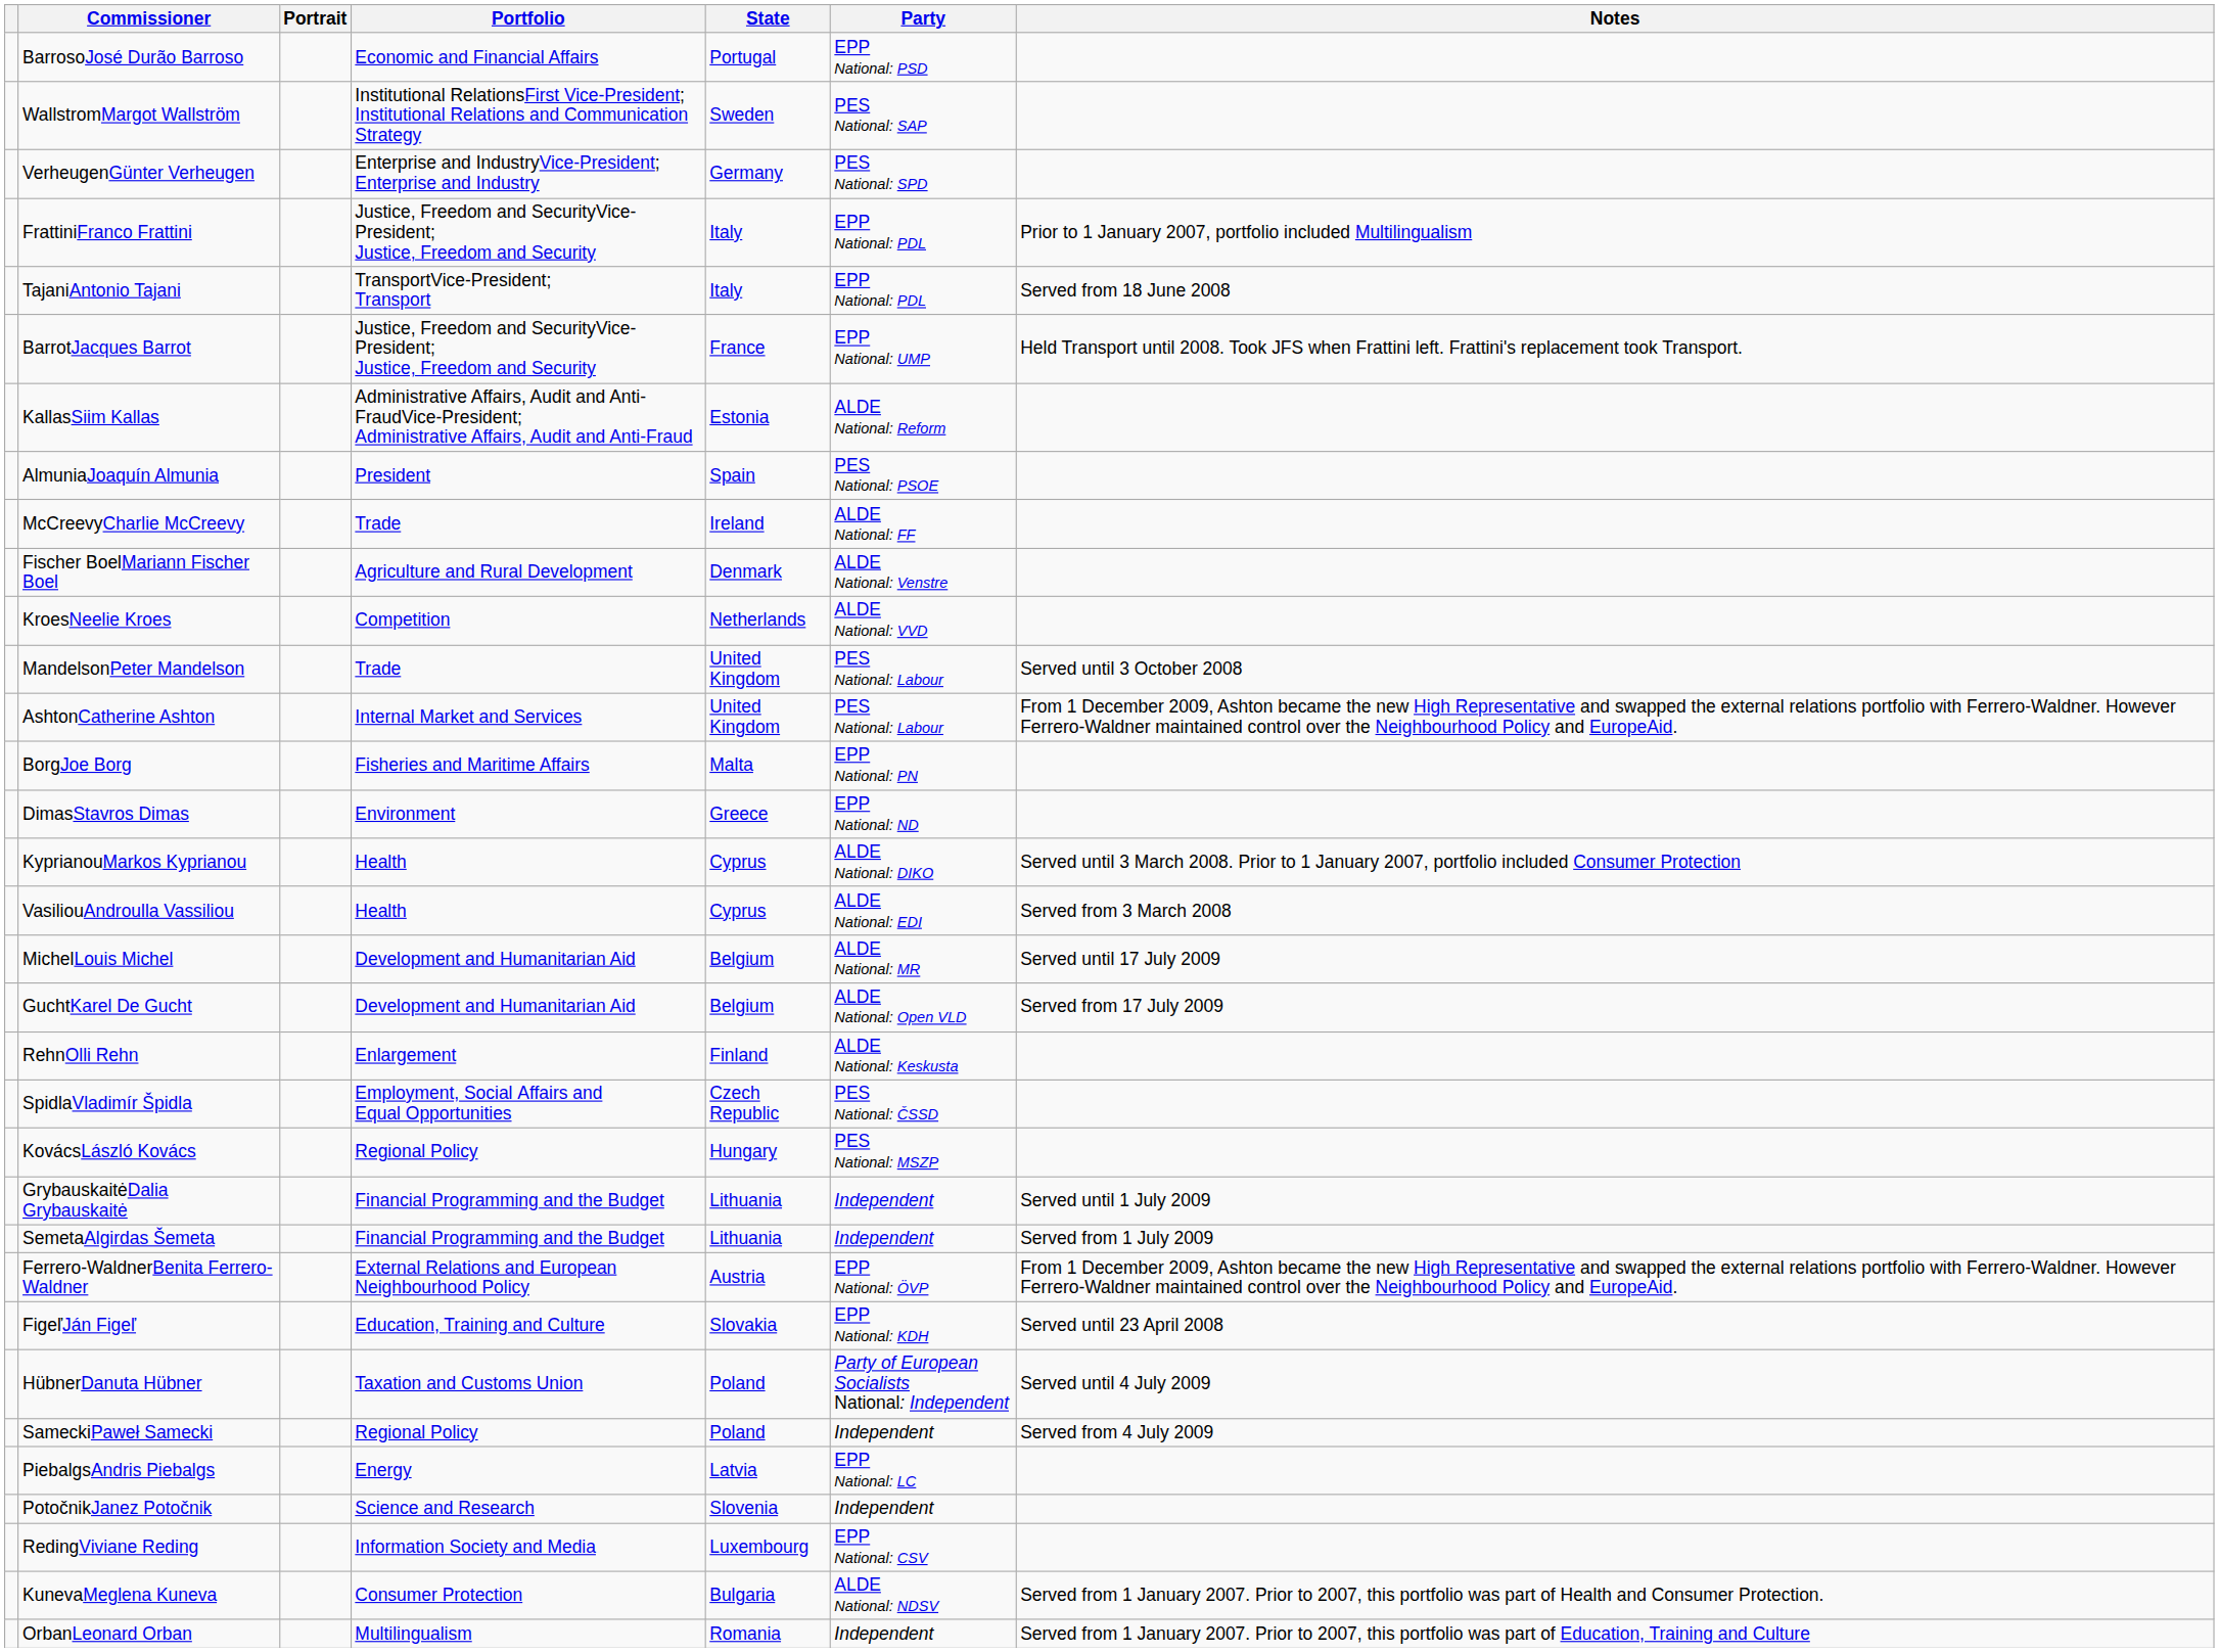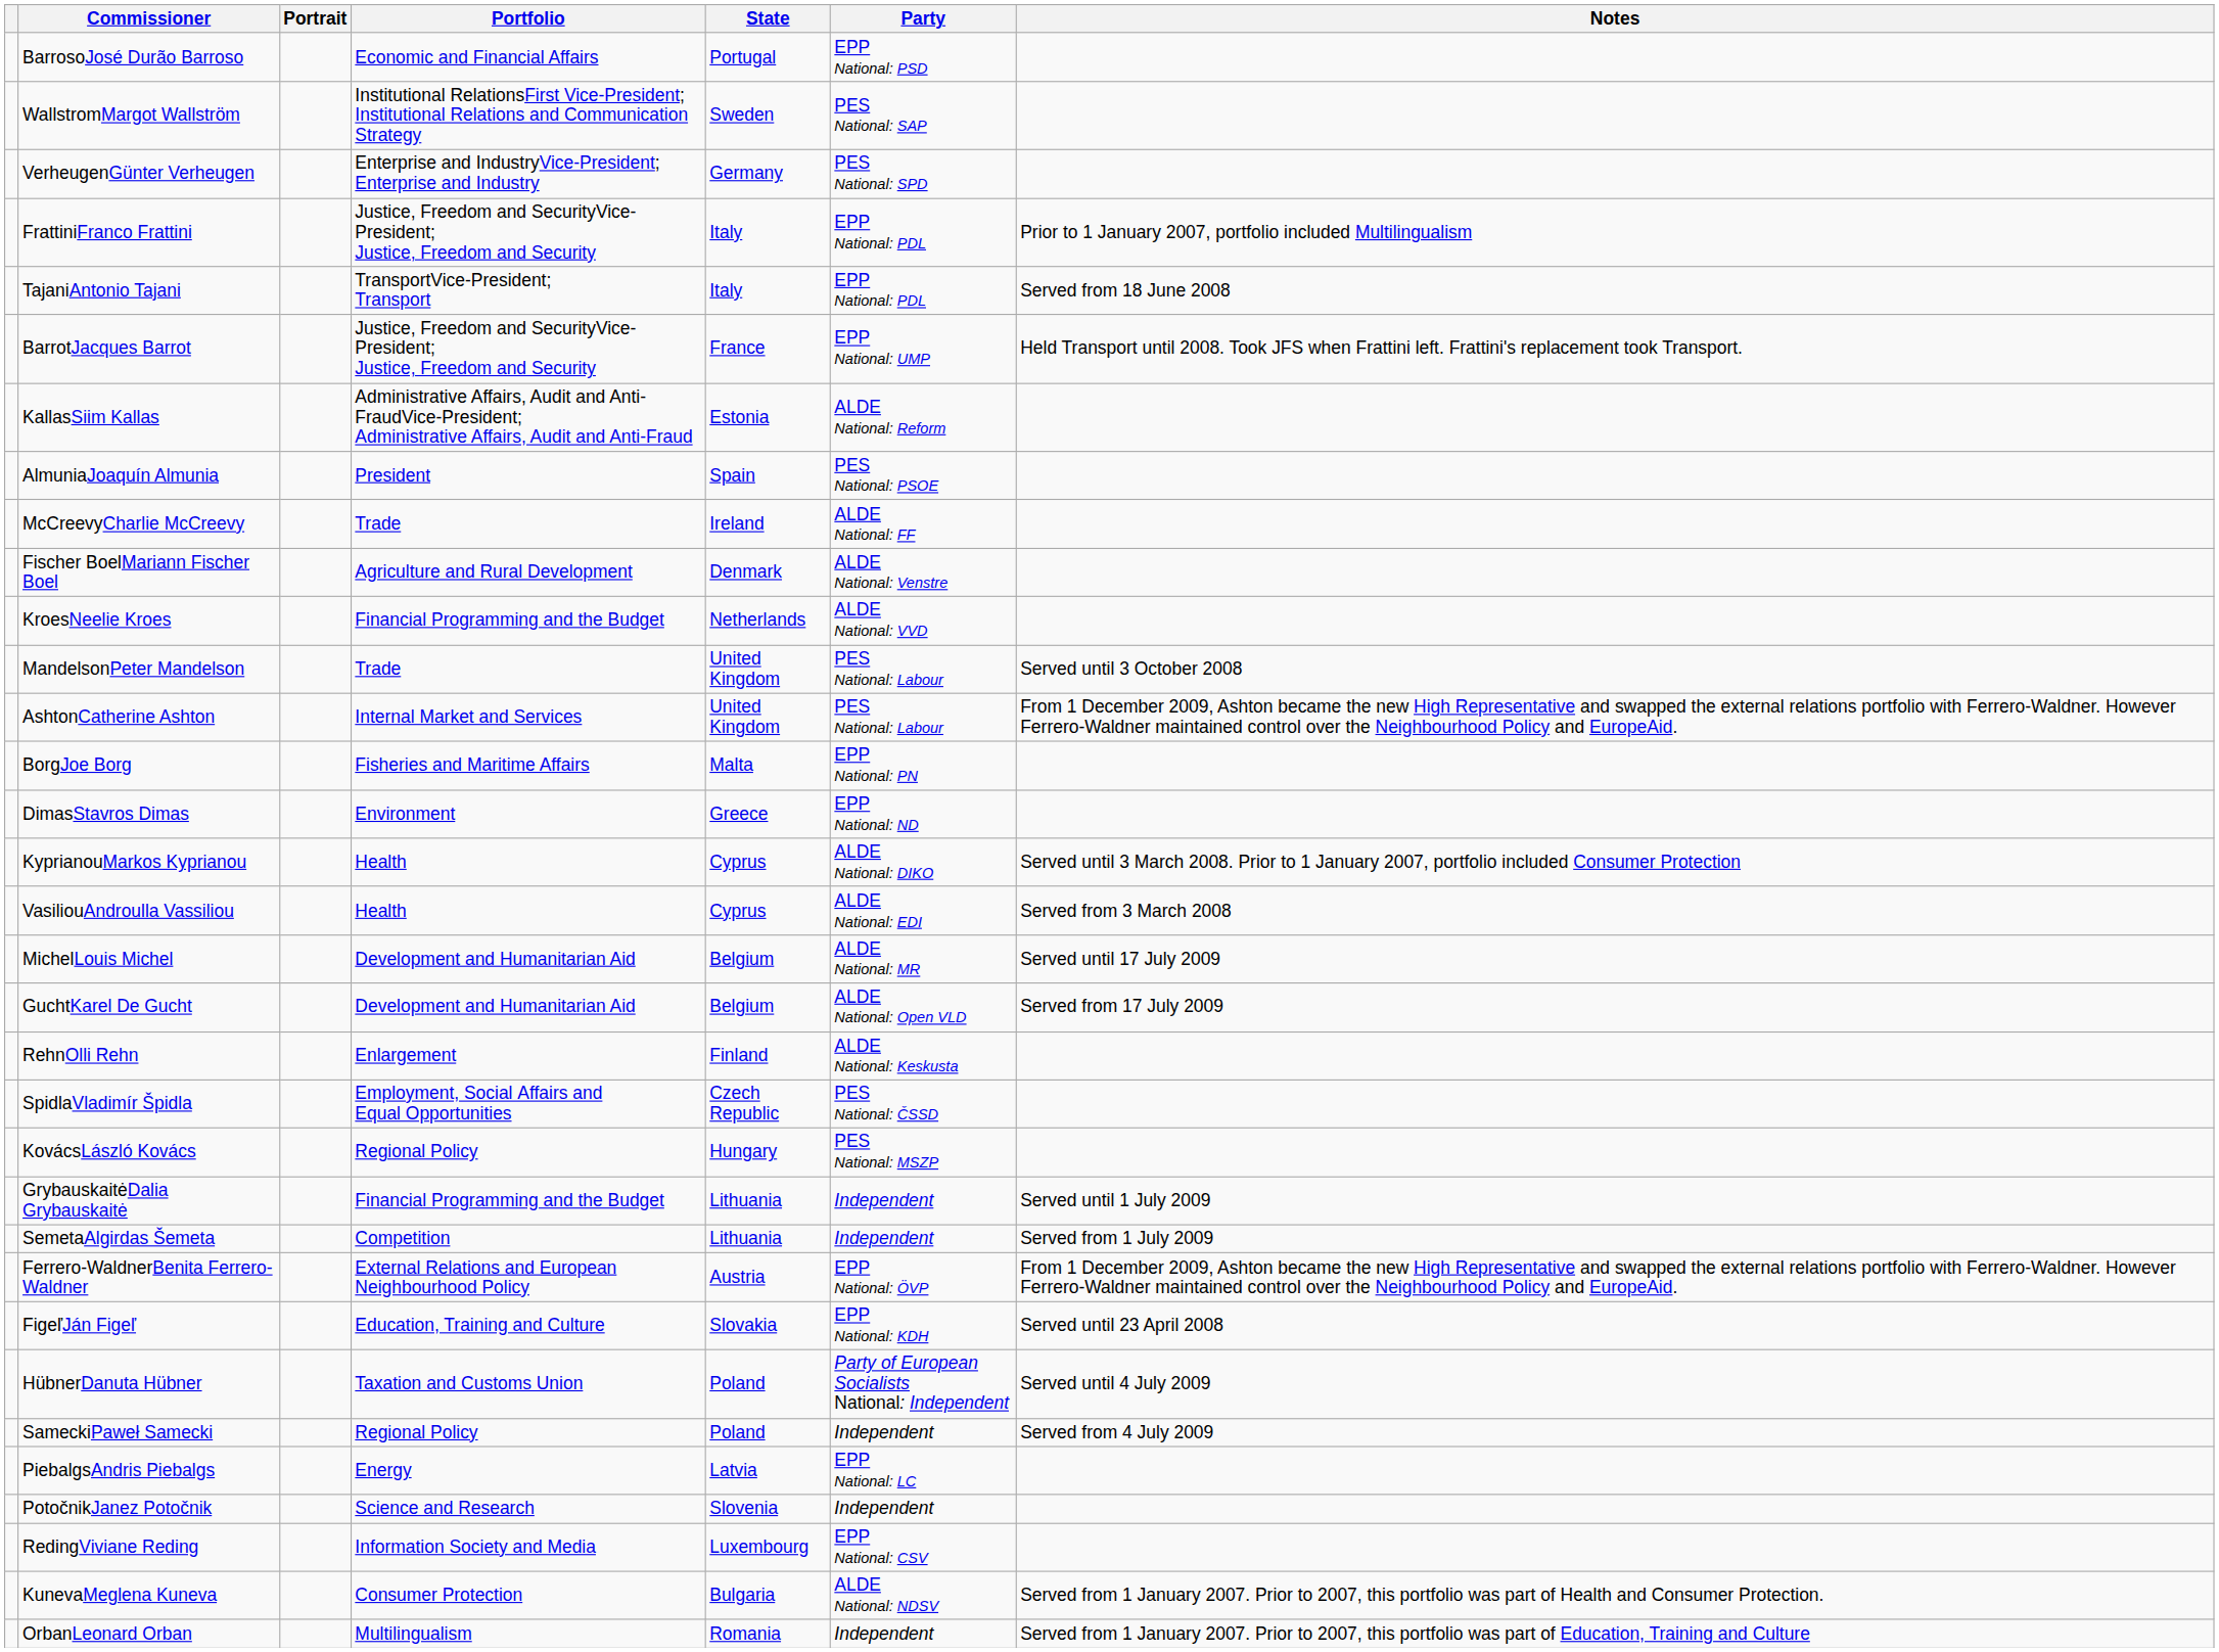KroesNeelie Kroes | Portfolio: Competition -> Financial Programming and the Budget
SemetaAlgirdas Šemeta | Portfolio: Financial Programming and the Budget -> Competition
